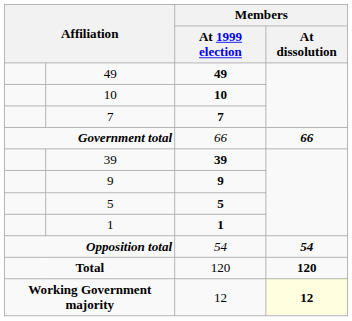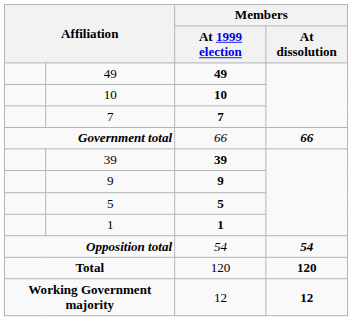Working Government majority | Members / At dissolution: lightyellow background -> no background
